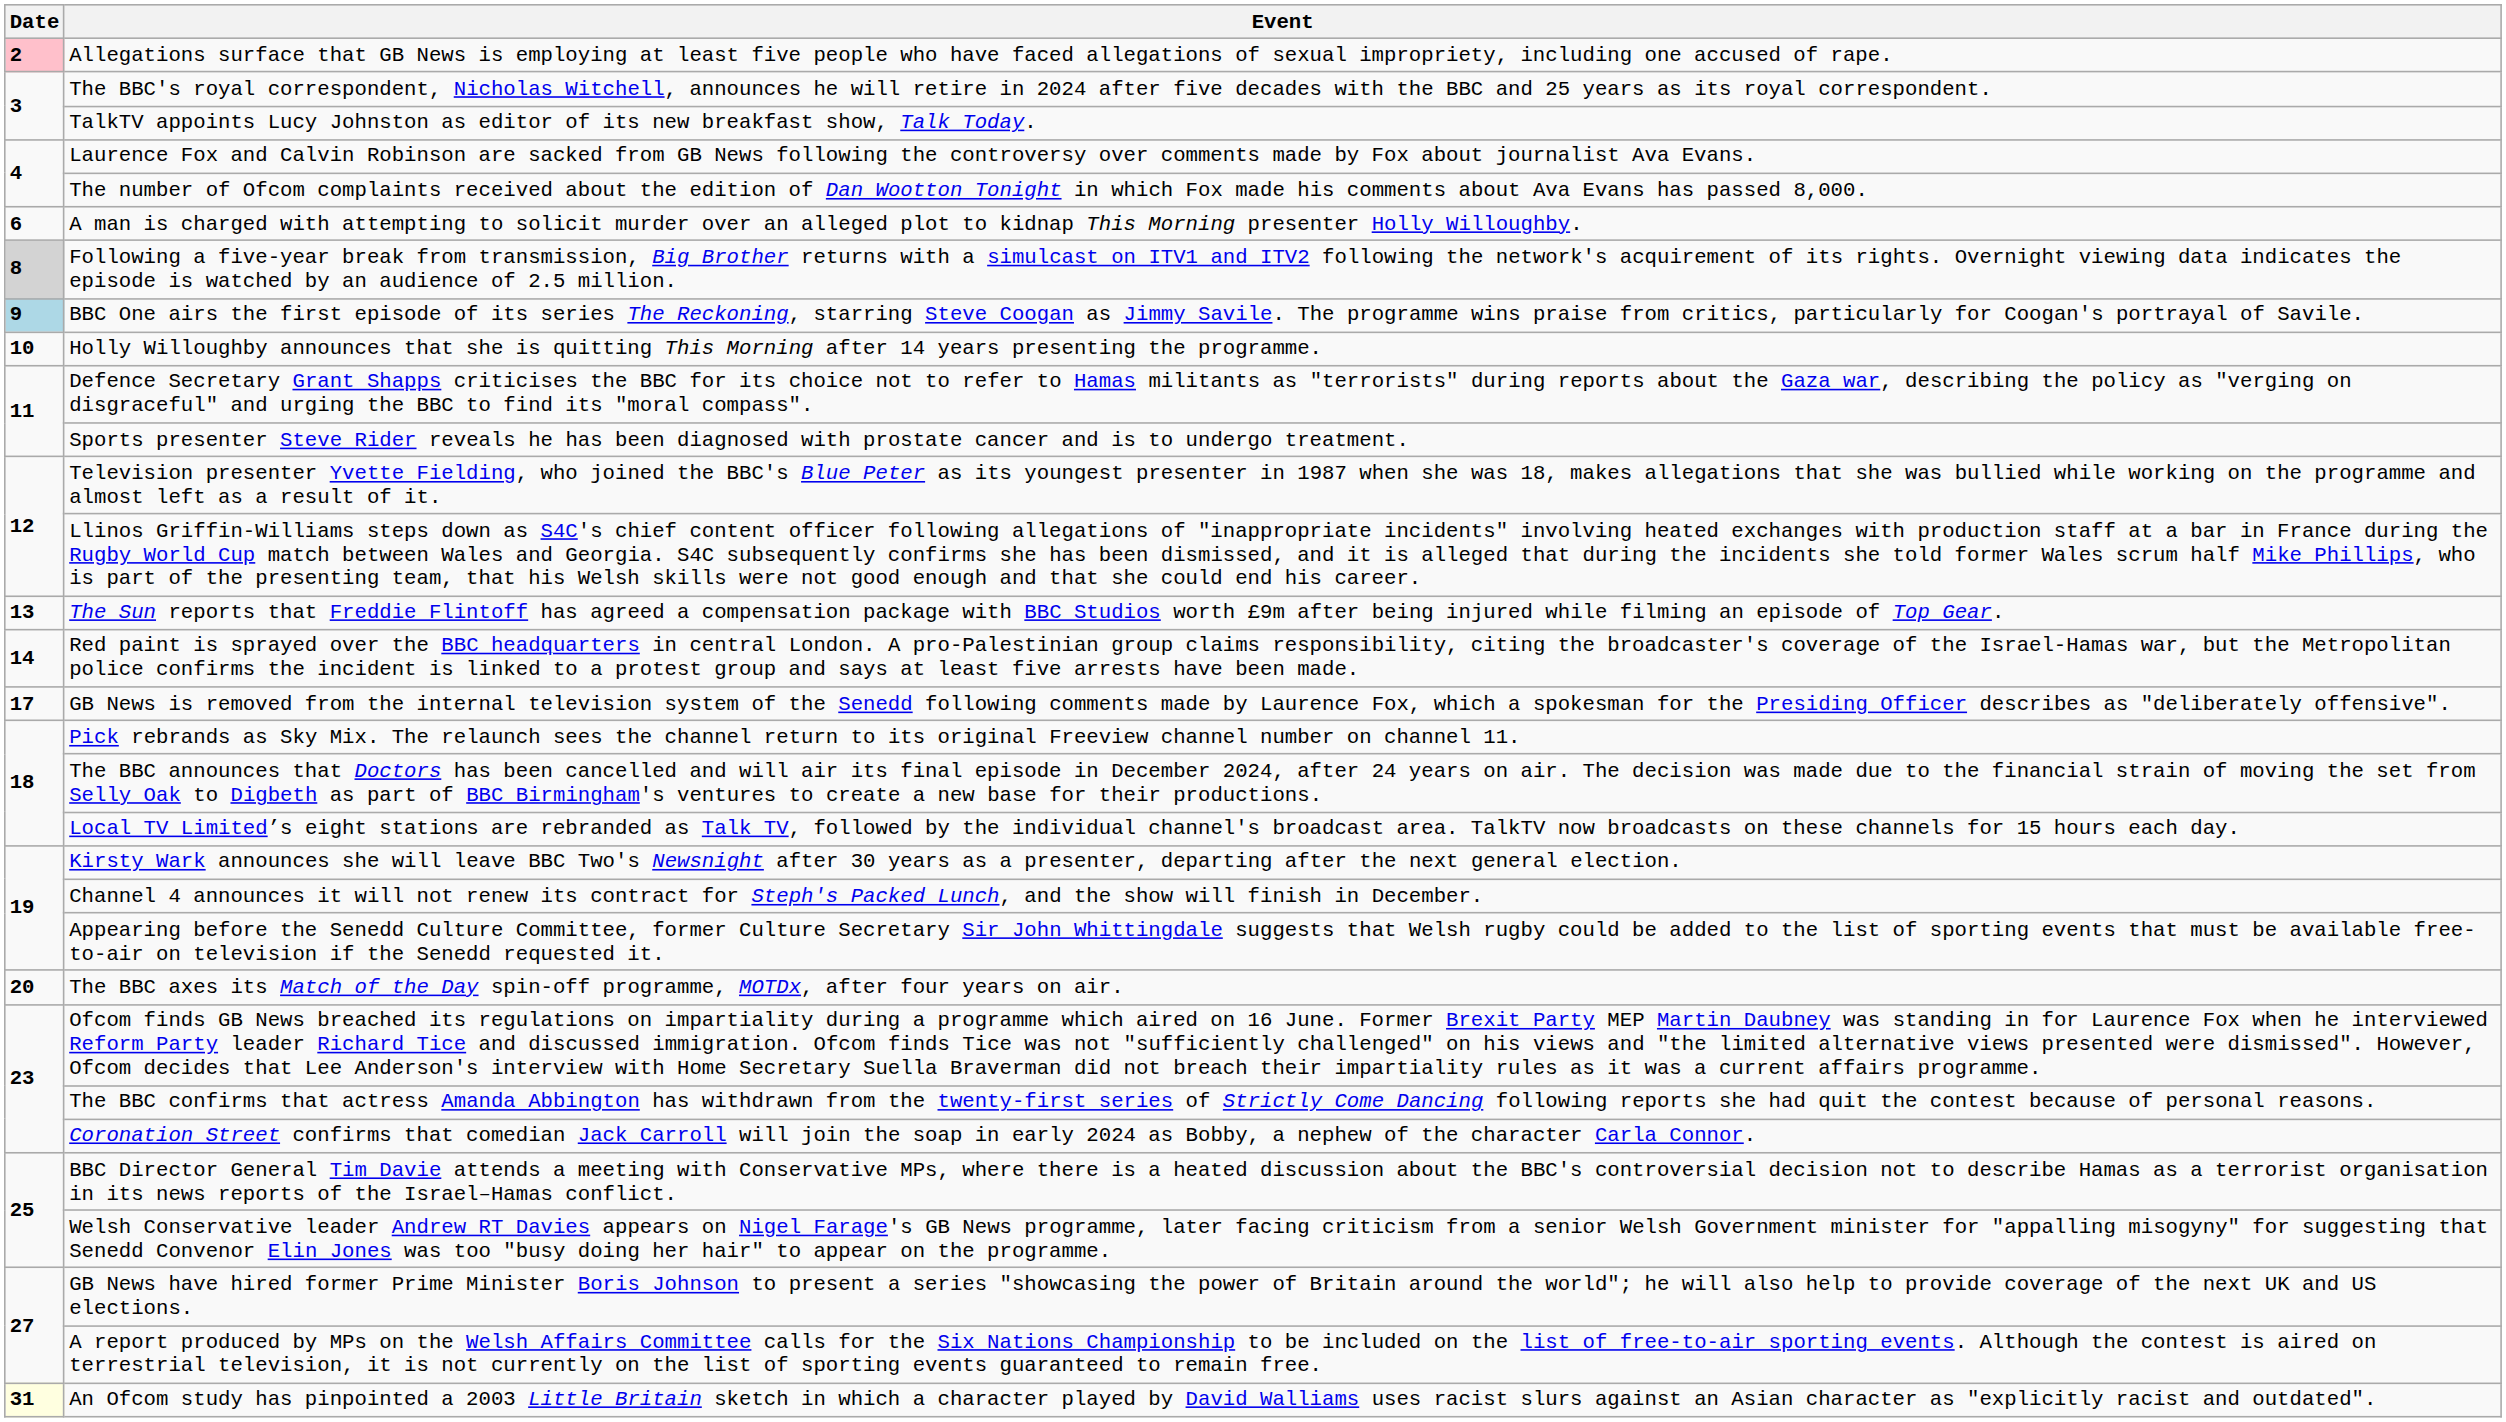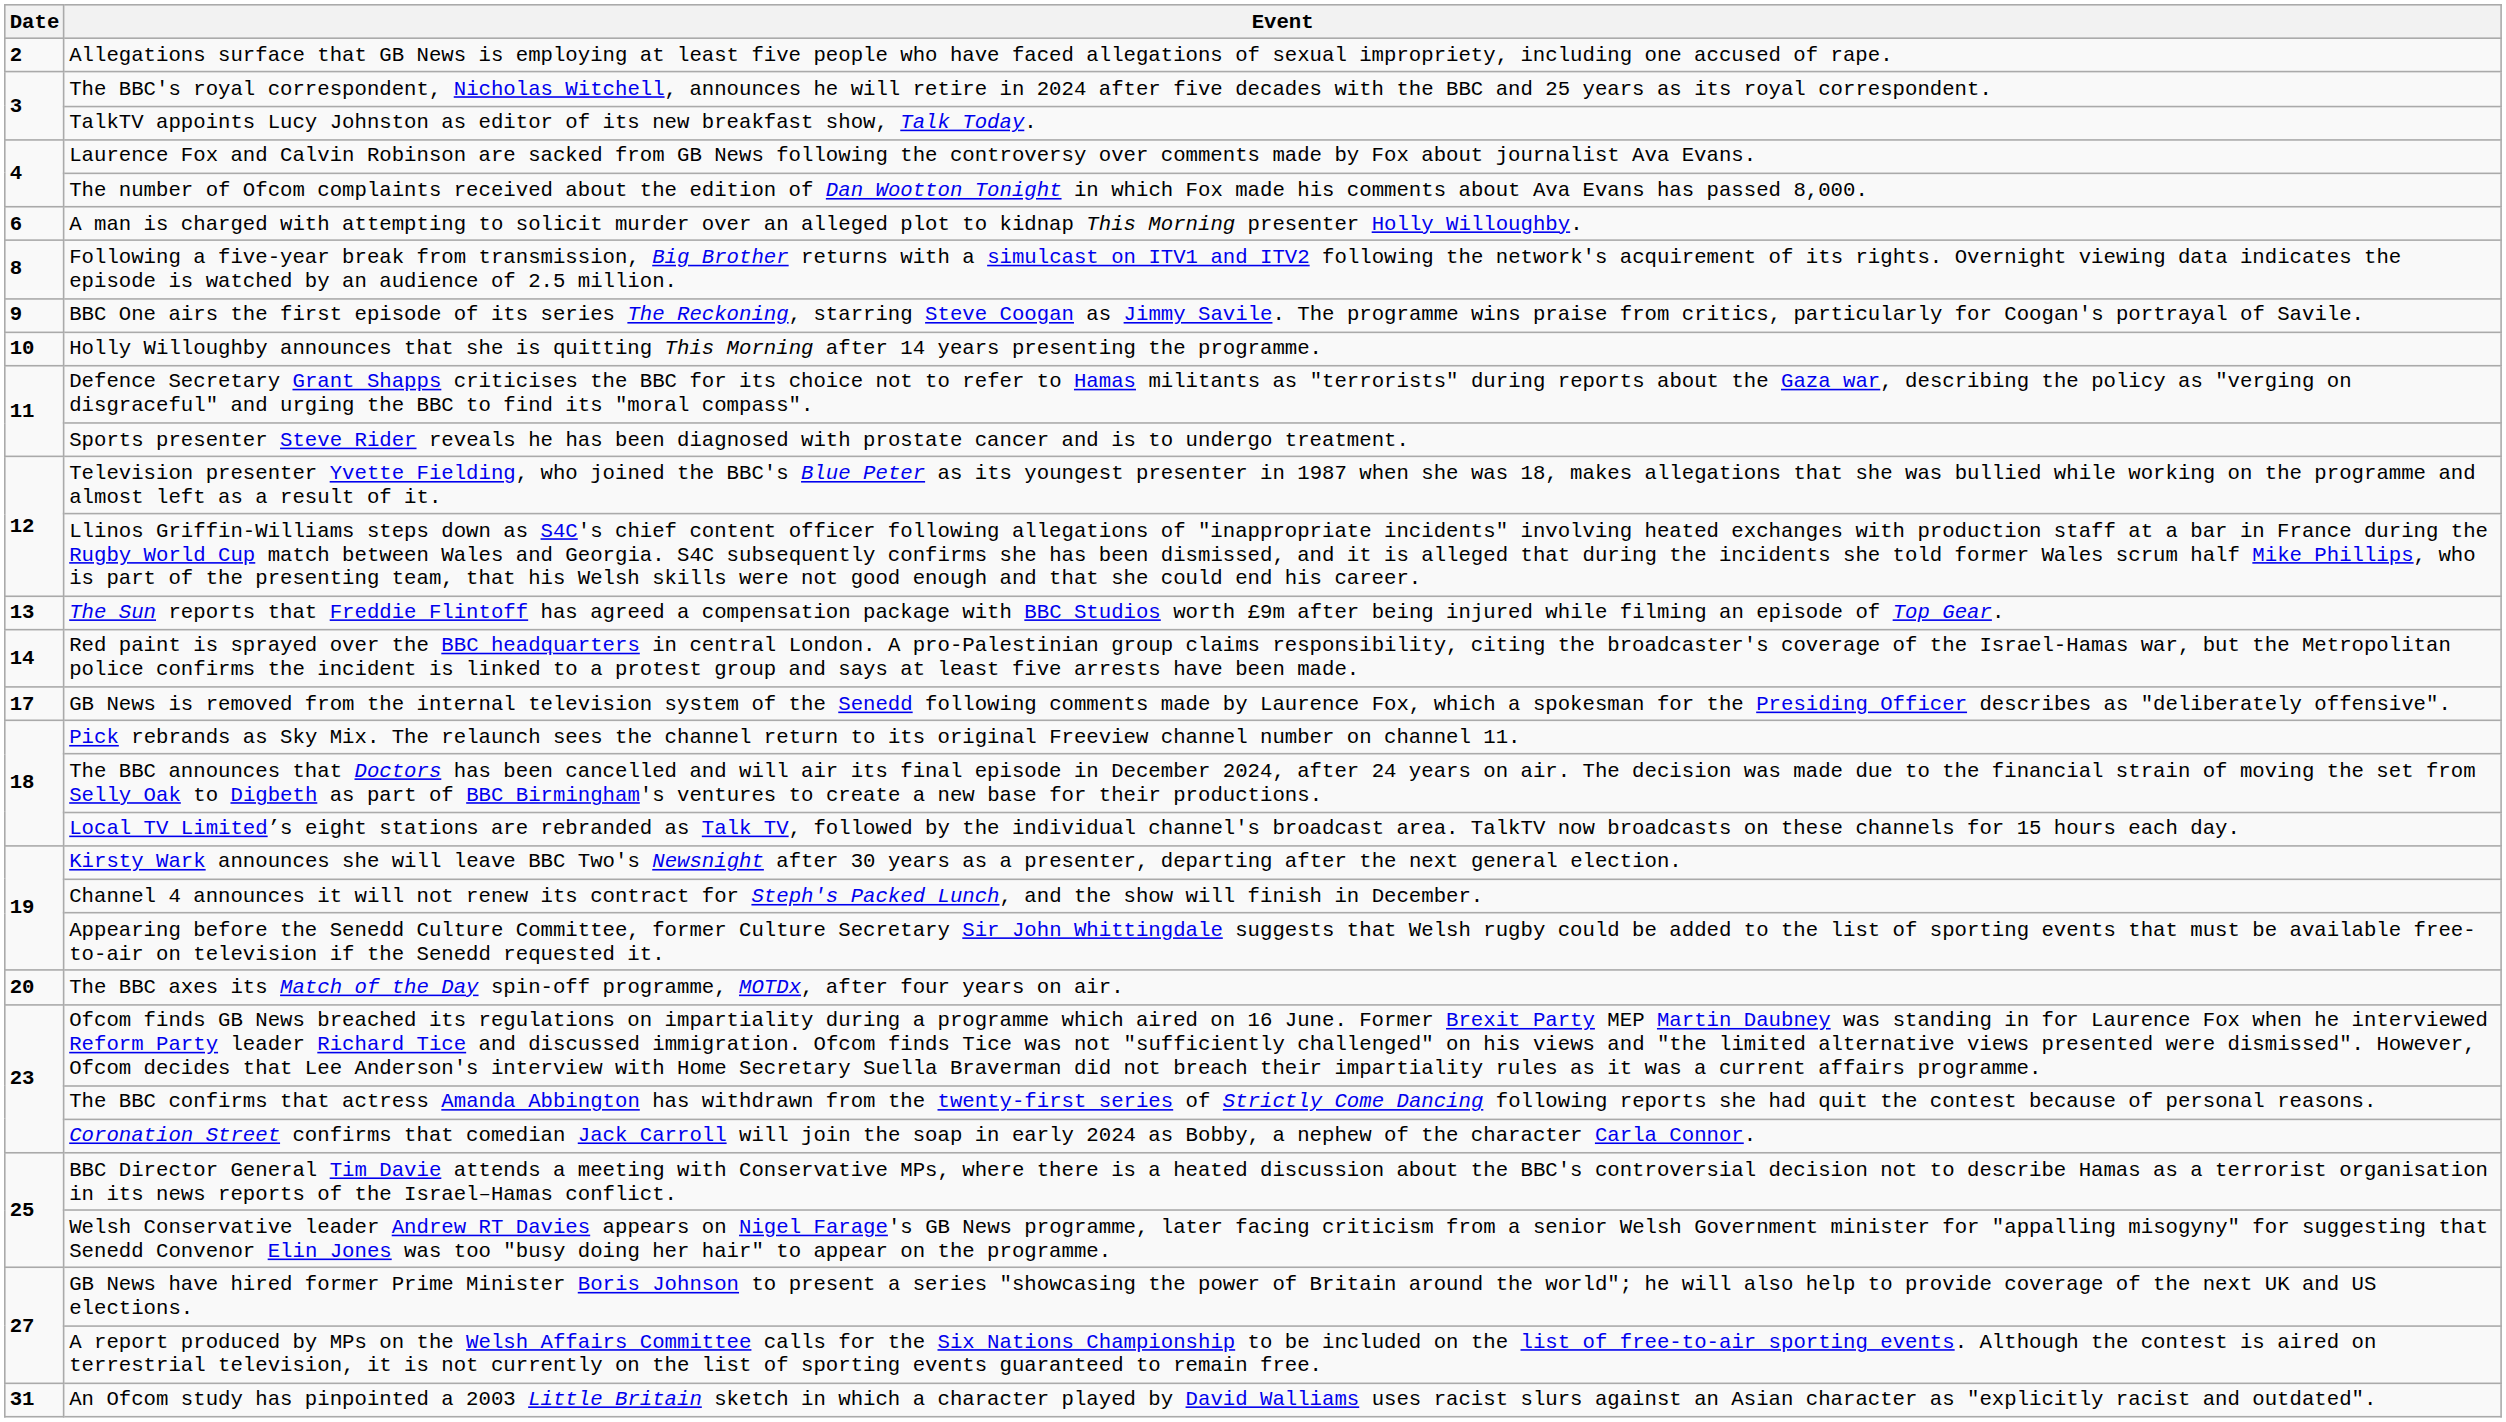row 2 | Date: pink background -> no background
row 8 | Date: lightgrey background -> no background
row 9 | Date: lightblue background -> no background
row 32 | Date: lightyellow background -> no background
